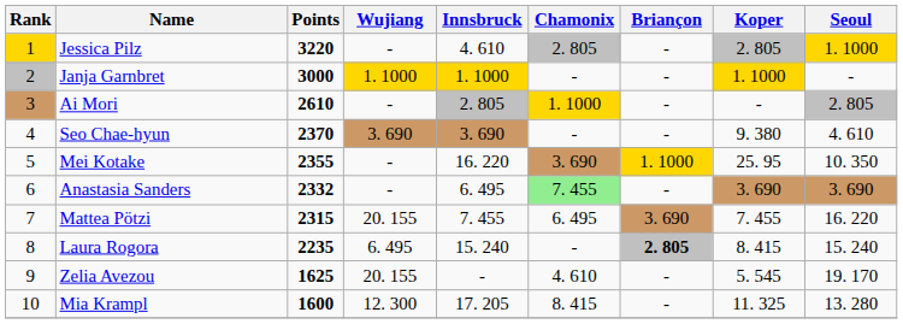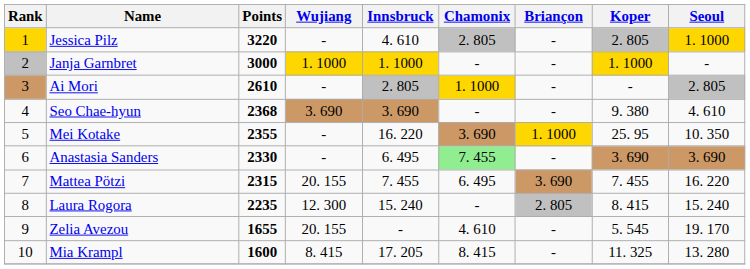Seo Chae-hyun | Points: 2370 -> 2368
Anastasia Sanders | Points: 2332 -> 2330
Laura Rogora | Wujiang: 6. 495 -> 12. 300
Laura Rogora | Briançon: bold -> normal
Zelia Avezou | Points: 1625 -> 1655
Mia Krampl | Wujiang: 12. 300 -> 8. 415
